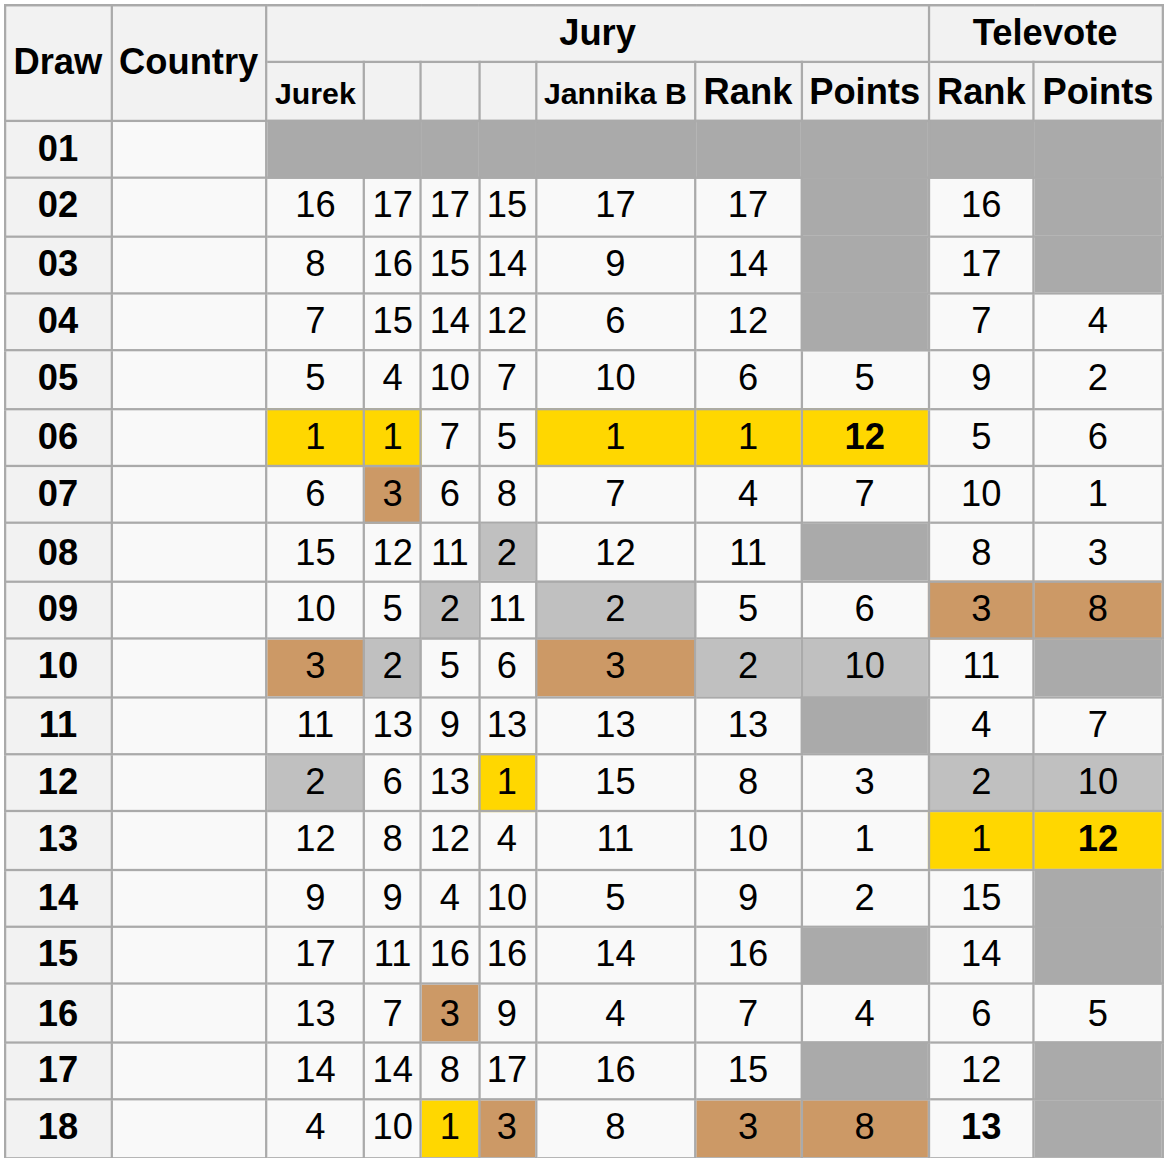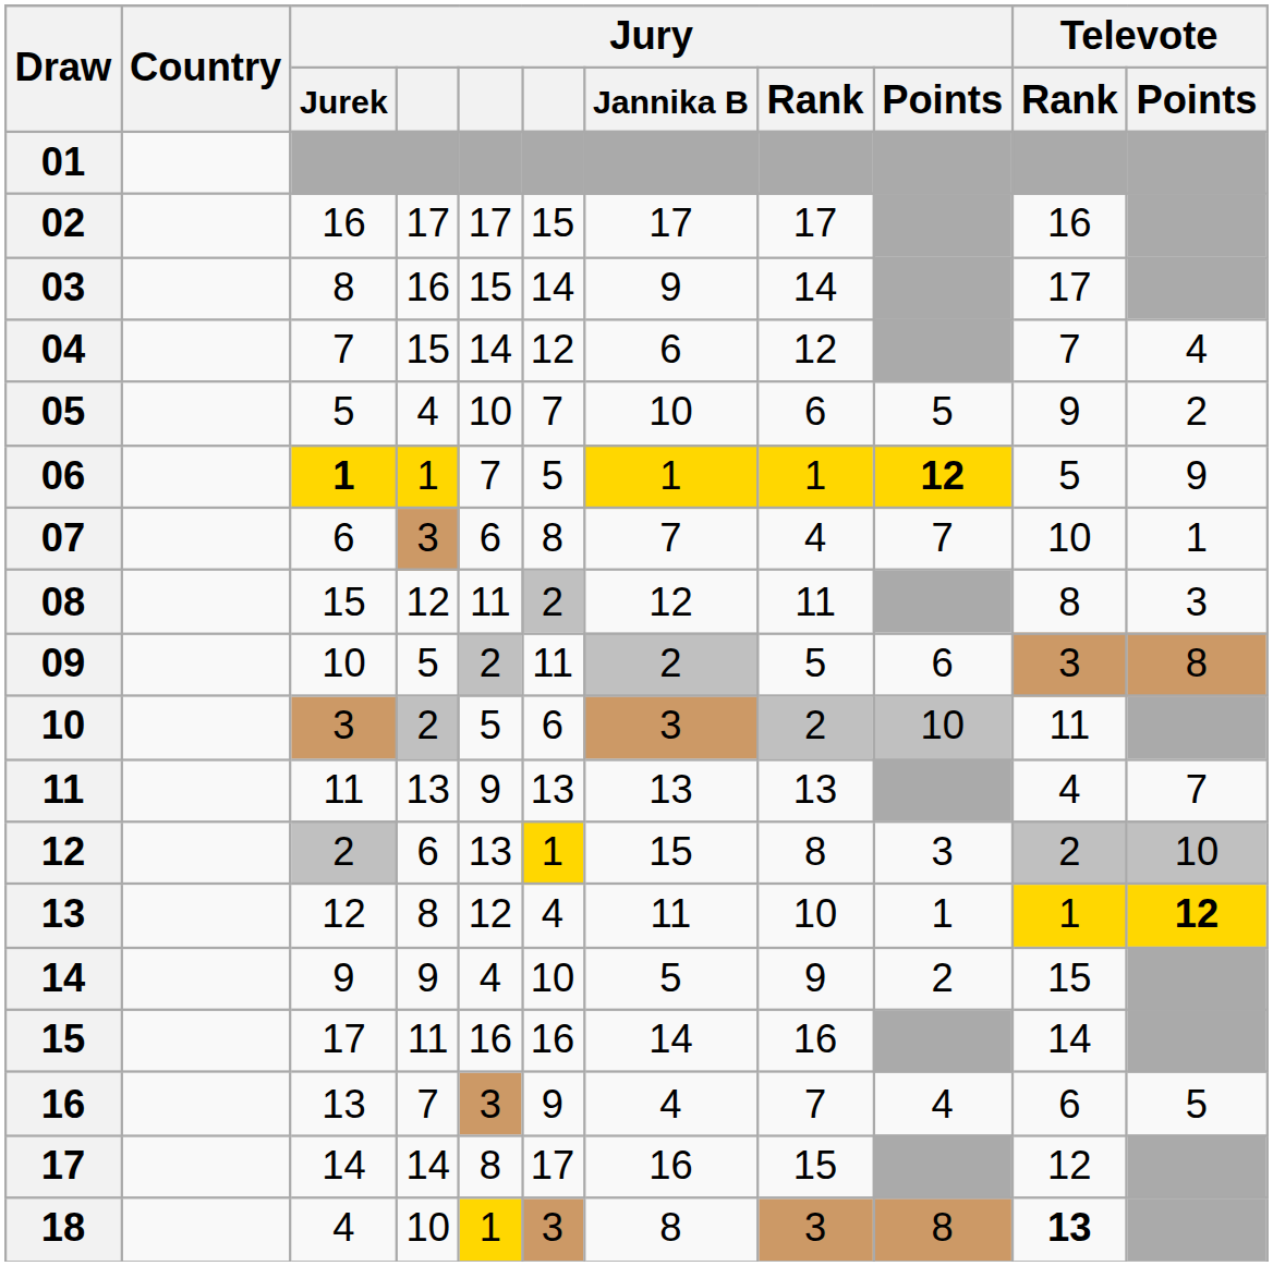06 | Jury / Jurek: normal -> bold
06 | Televote / Points: 6 -> 9
